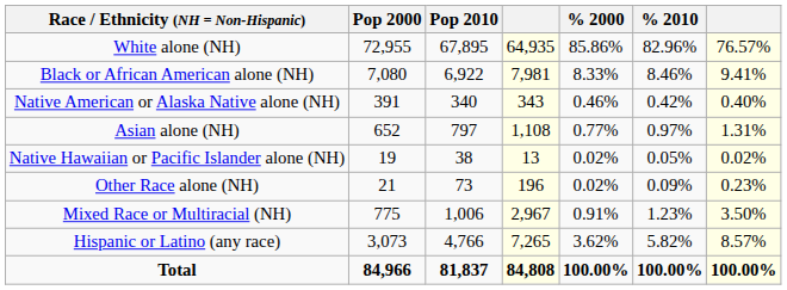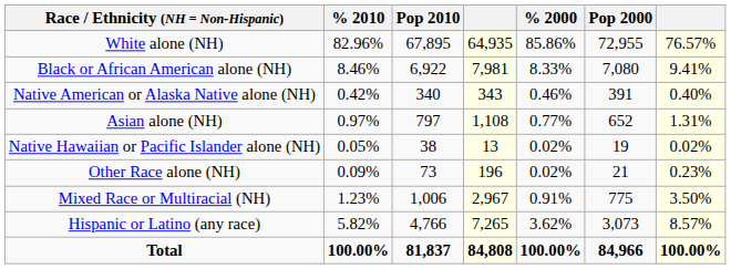columns swapped: Pop 2000 <-> % 2010
